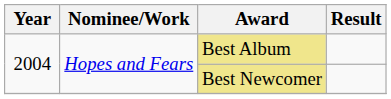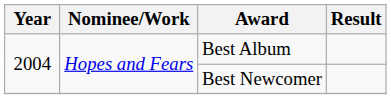Best Album | Award: khaki background -> no background
Best Newcomer | Award: khaki background -> no background
